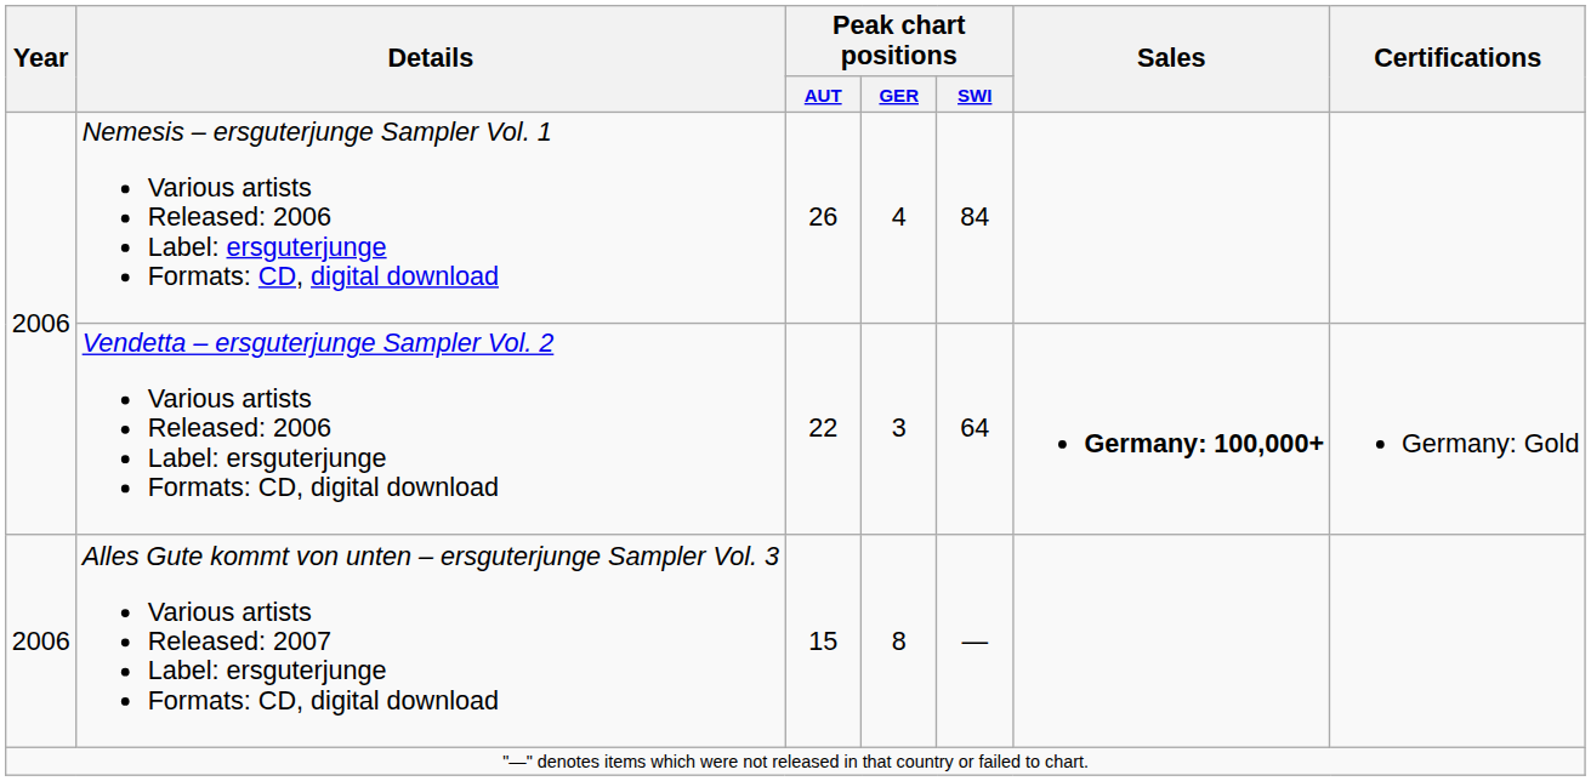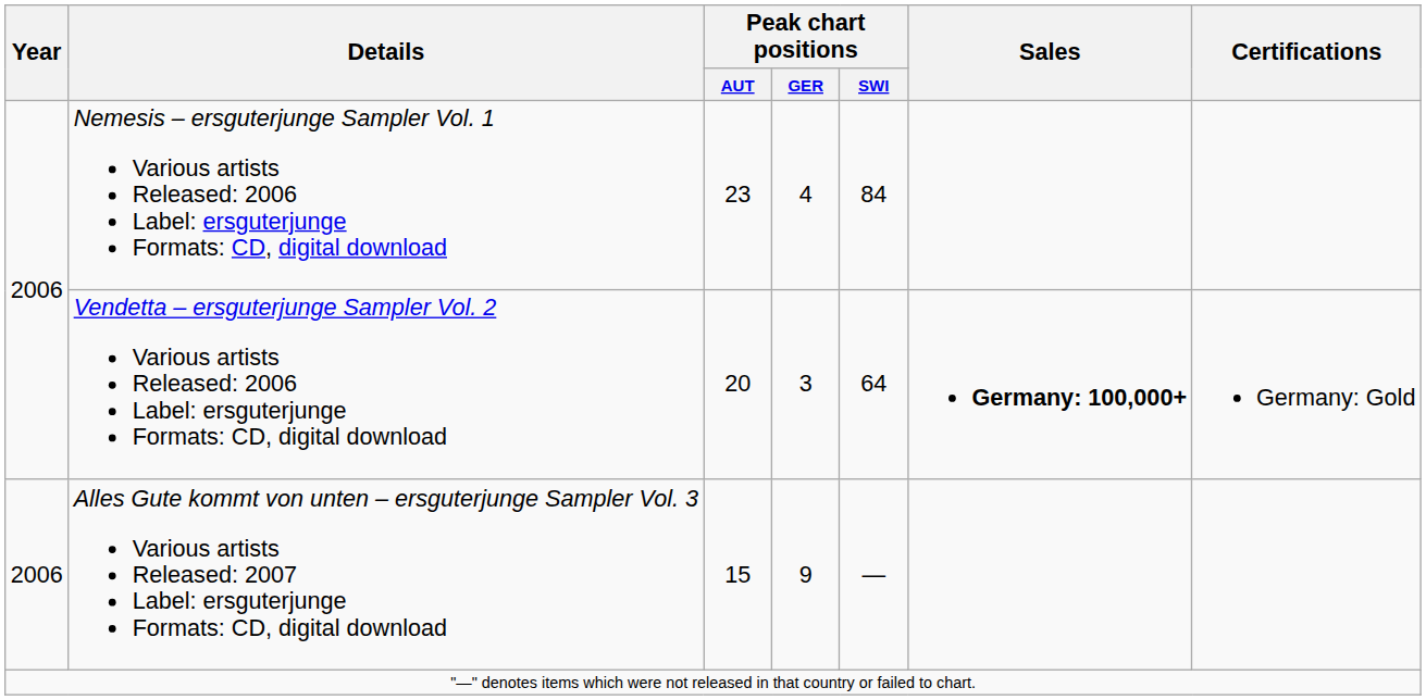row 3 | Peak chart positions / AUT: 26 -> 23
row 4 | Peak chart positions / AUT: 22 -> 20
row 5 | Peak chart positions / GER: 8 -> 9
